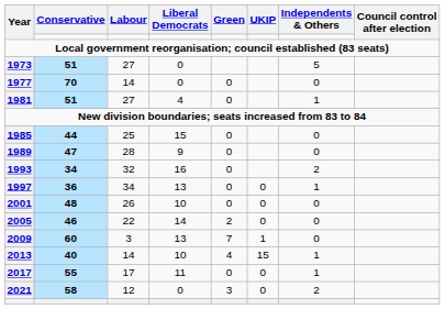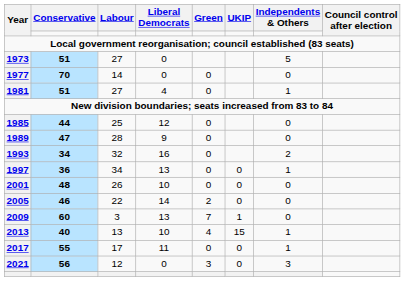1985 | Liberal Democrats: 15 -> 12
2013 | Labour: 14 -> 13
2021 | Conservative: 58 -> 56
2021 | Independents & Others: 2 -> 3
